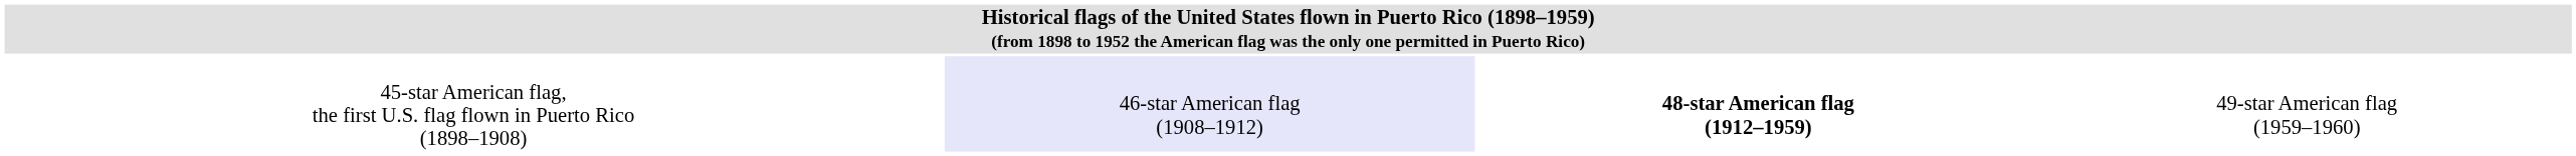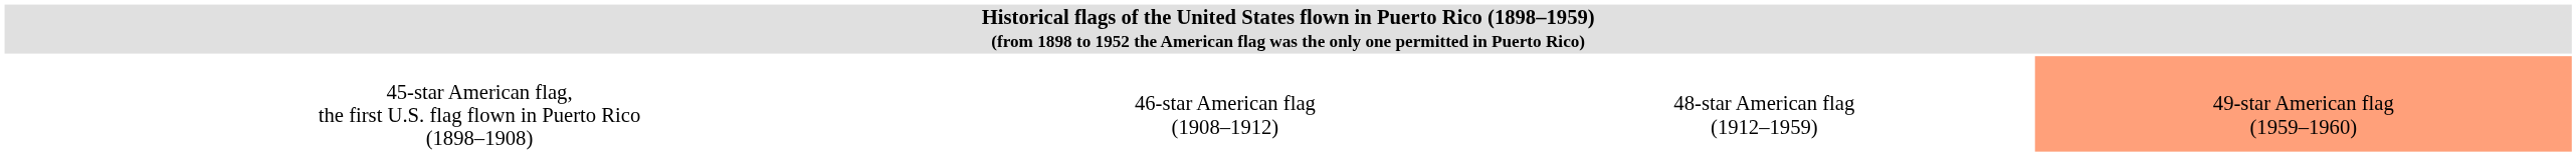row 2 | column 2: lavender background -> no background
row 2 | column 3: bold -> normal
row 2 | column 4: no background -> lightsalmon background
